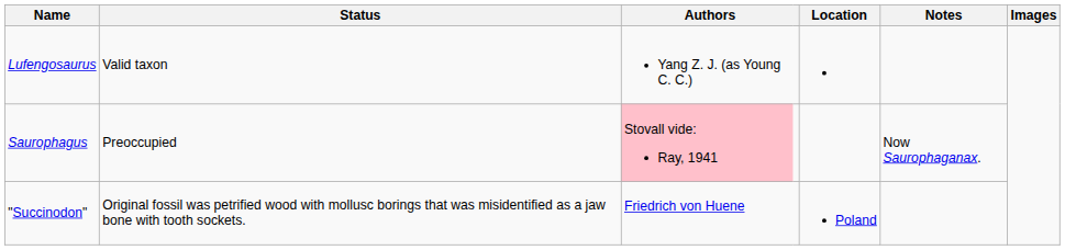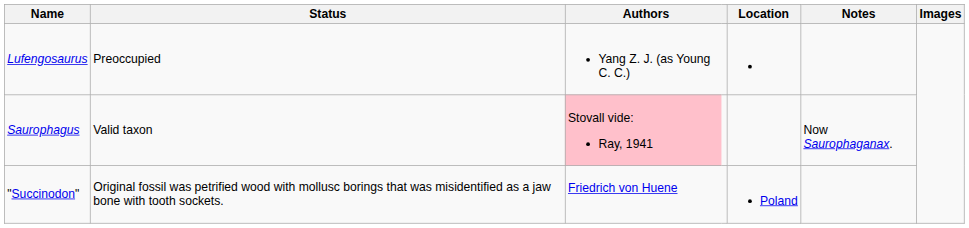Lufengosaurus | Status: Valid taxon -> Preoccupied
Saurophagus | Status: Preoccupied -> Valid taxon
